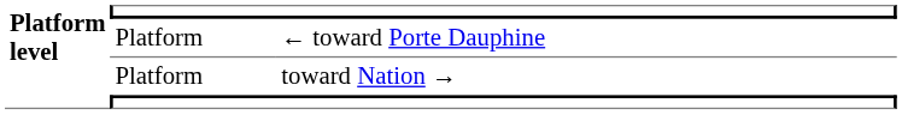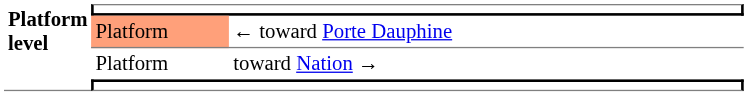← toward Porte Dauphine | column 2: no background -> lightsalmon background
